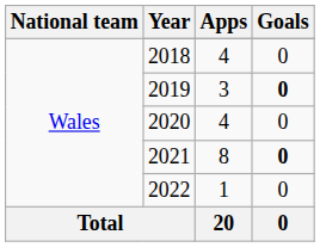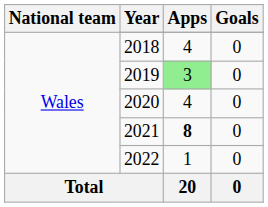2019 | Apps: no background -> lightgreen background
2019 | Goals: bold -> normal
2021 | Apps: normal -> bold
2021 | Goals: bold -> normal
